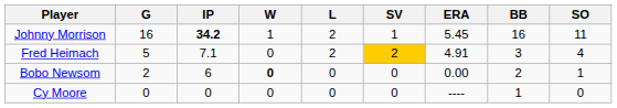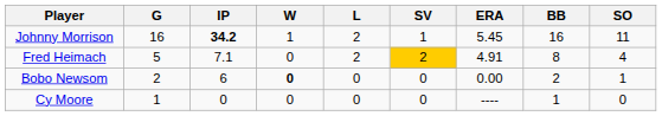Fred Heimach | BB: 3 -> 8
Cy Moore | G: 0 -> 1
